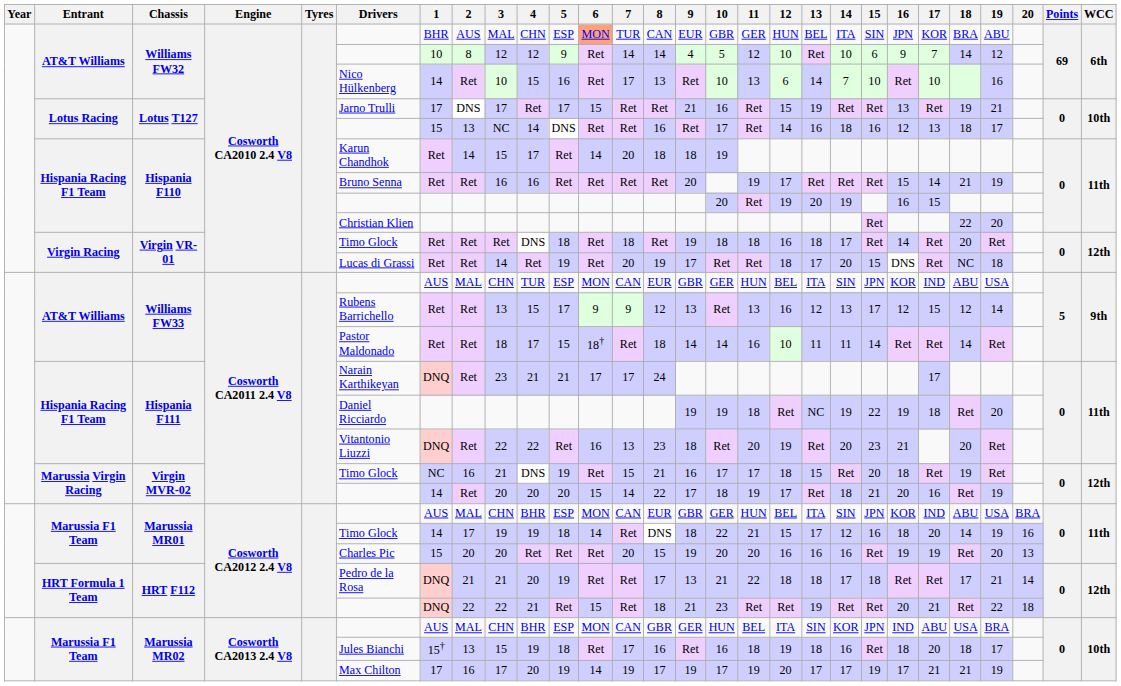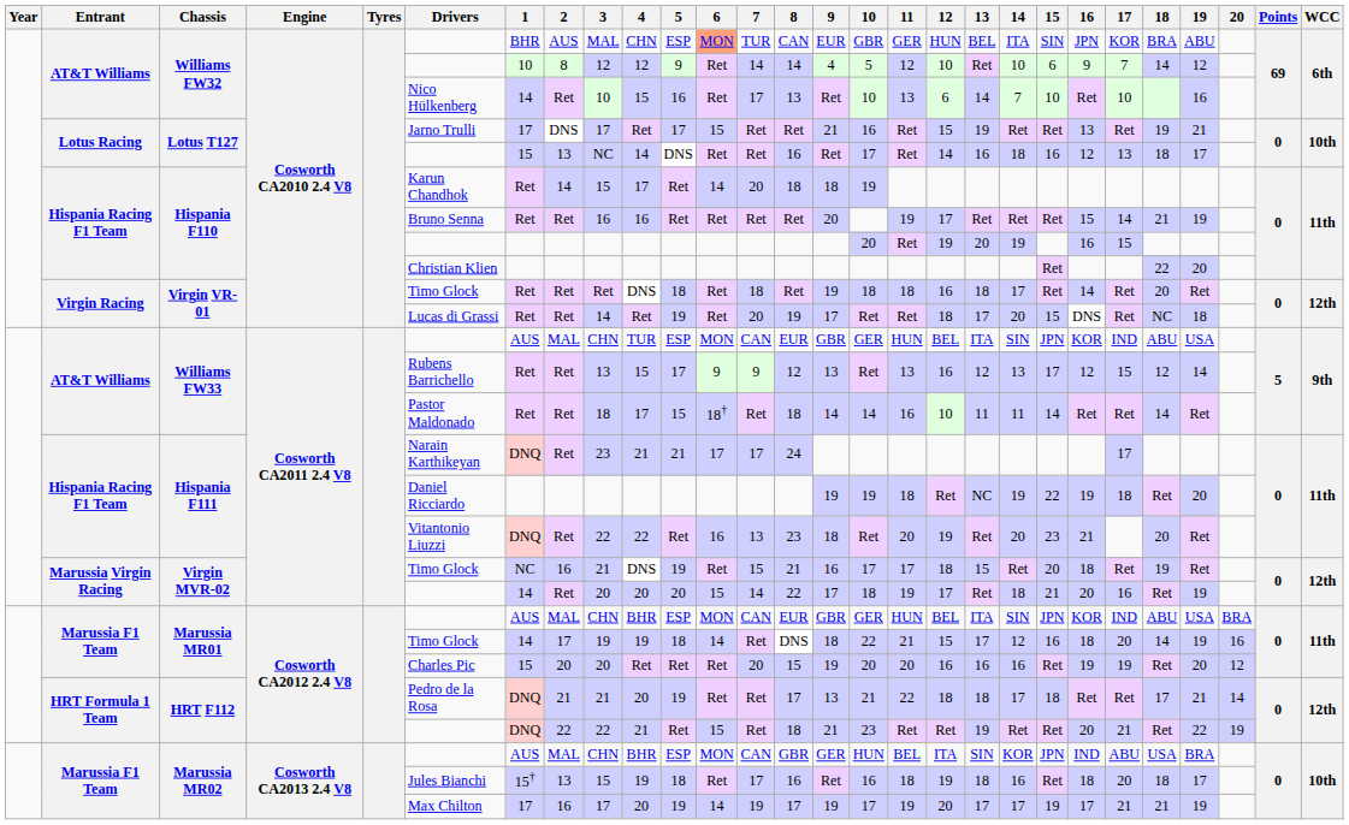row 23 | 20: 13 -> 12
row 25 | 20: 18 -> 19
